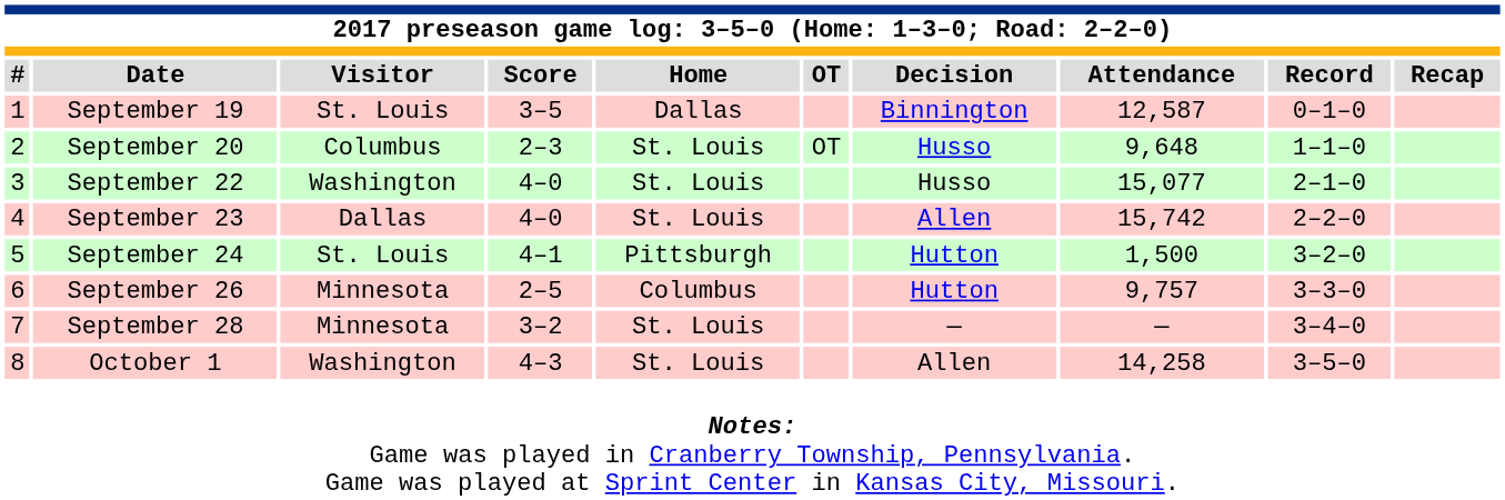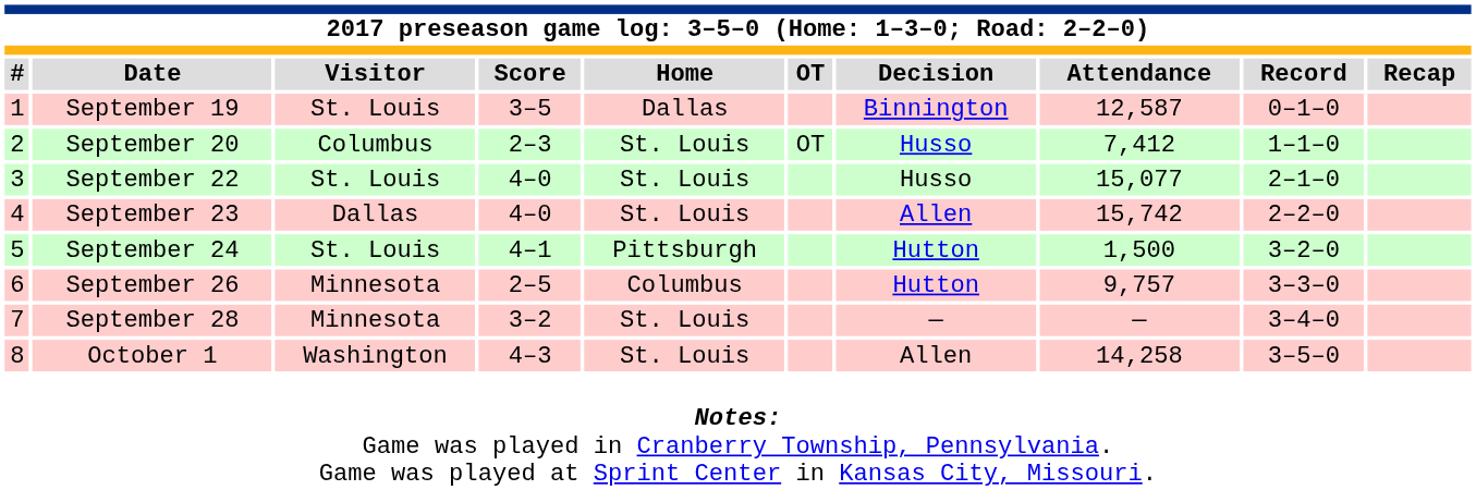September 20 | Attendance: 9,648 -> 7,412
September 22 | Visitor: Washington -> St. Louis
